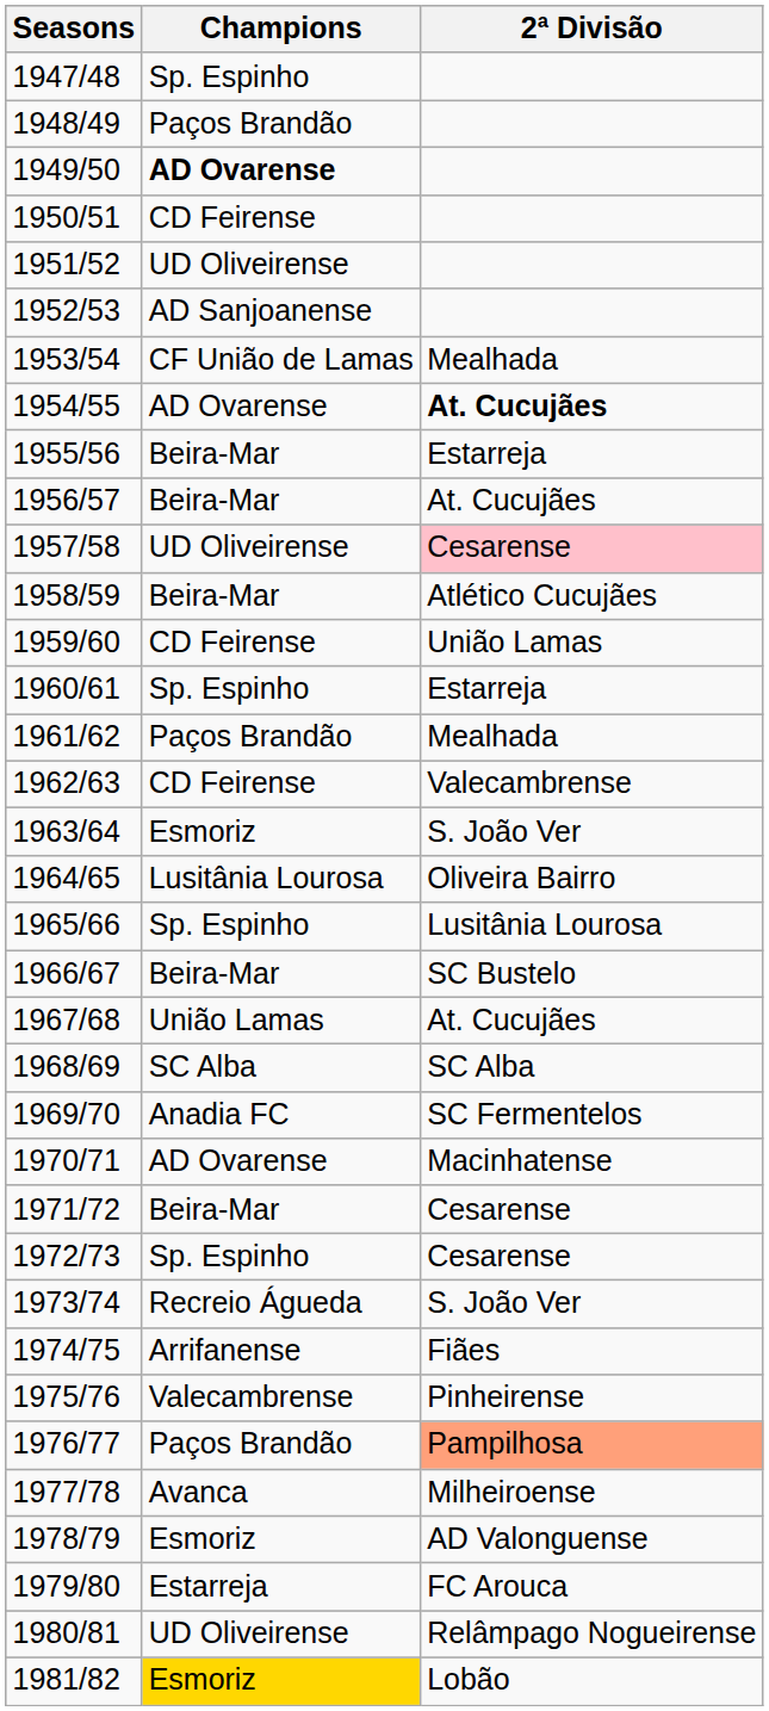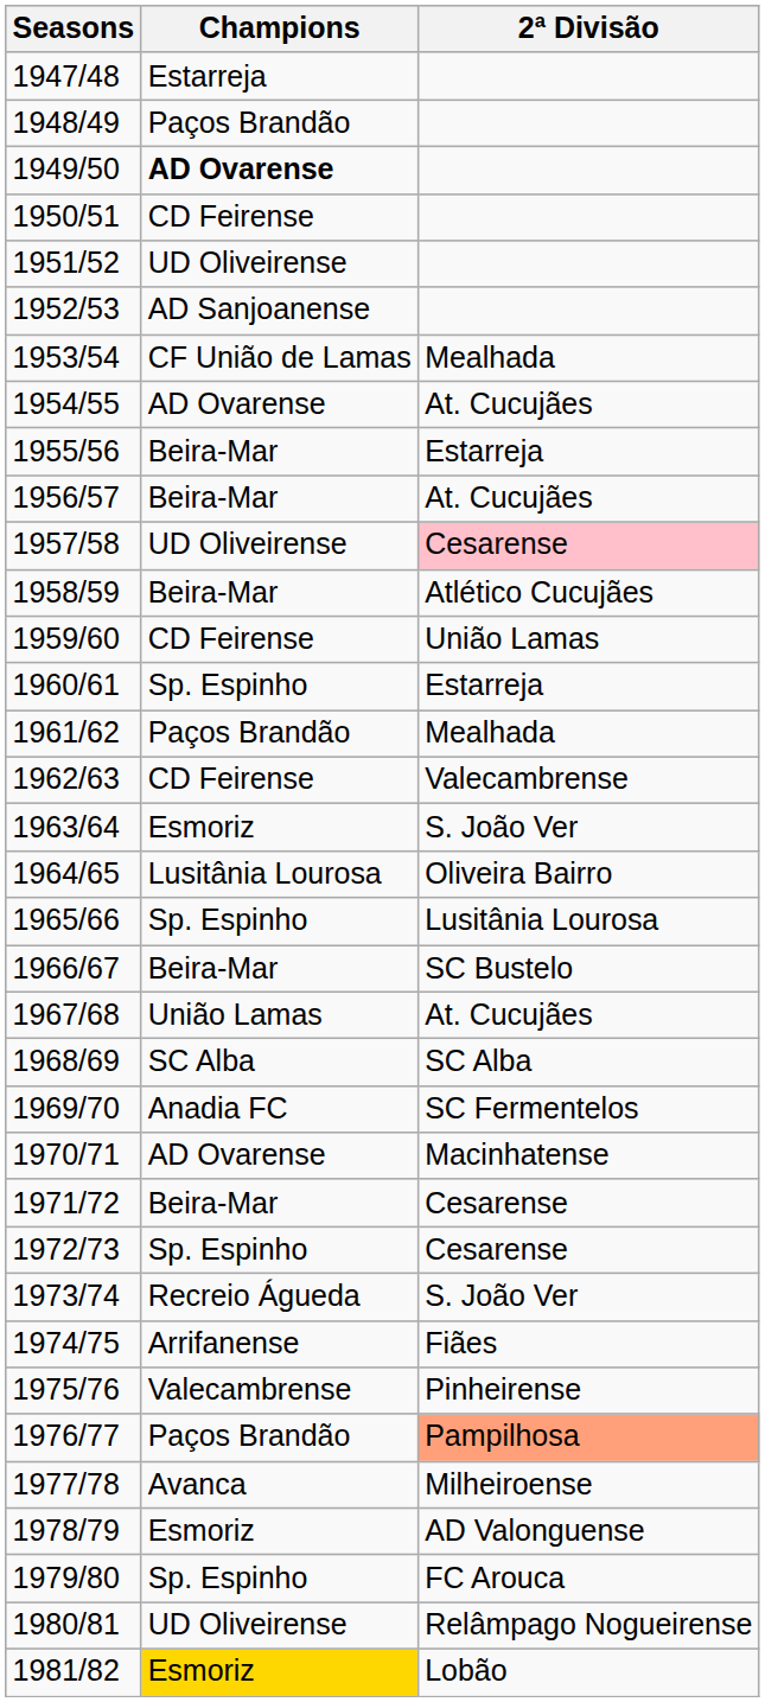1947/48 | Champions: Sp. Espinho -> Estarreja
1954/55 | 2ª Divisão: bold -> normal
1979/80 | Champions: Estarreja -> Sp. Espinho
